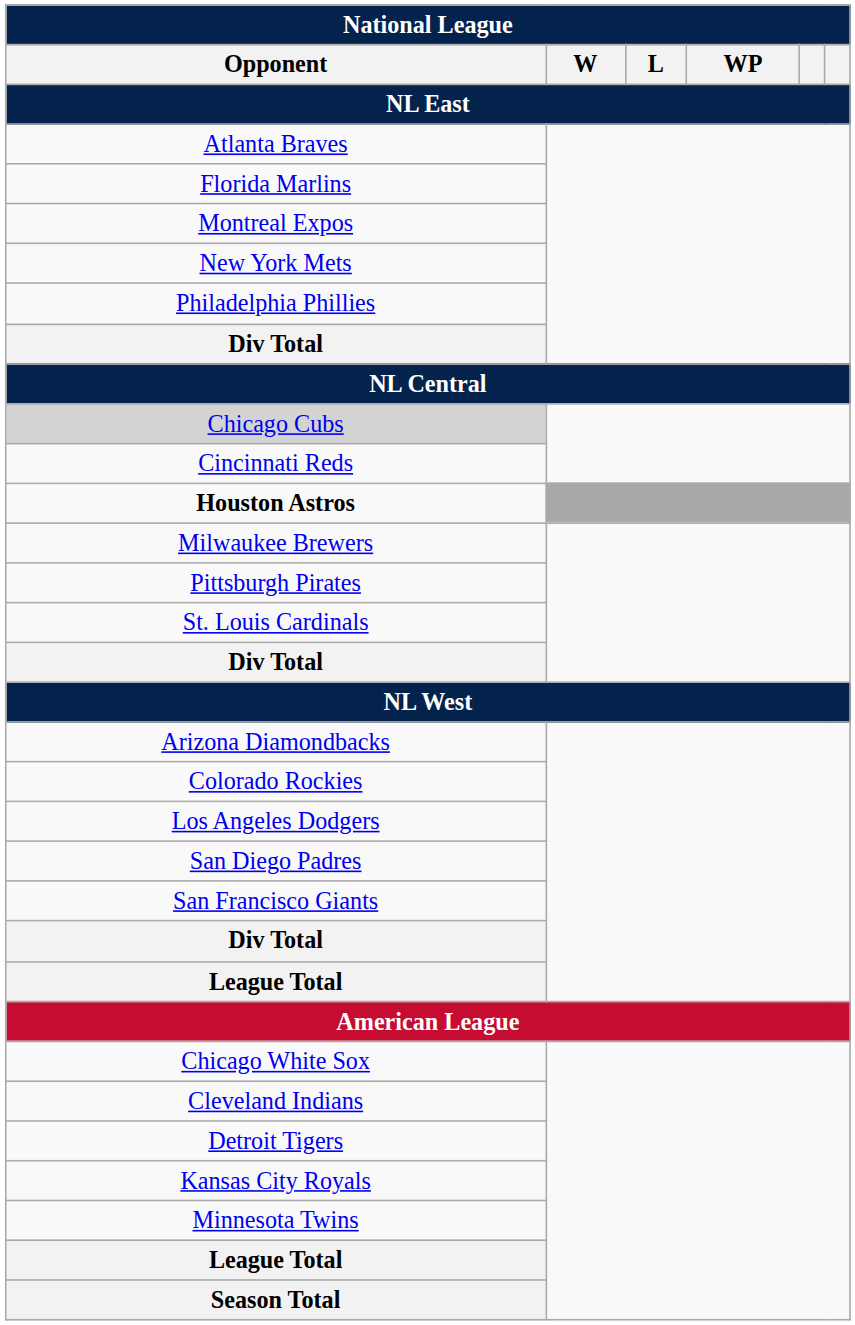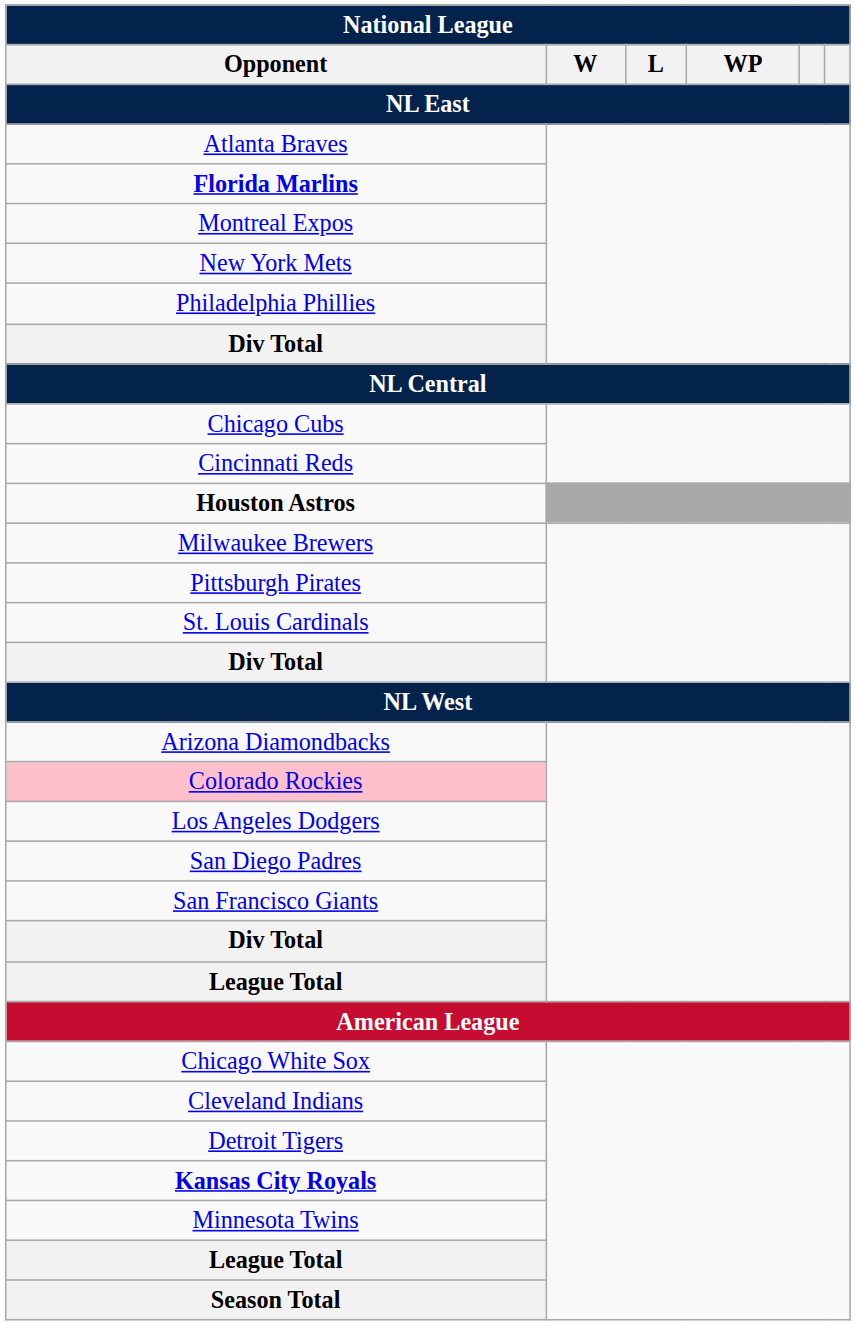Florida Marlins | Opponent: normal -> bold
Chicago Cubs | Opponent: lightgrey background -> no background
Colorado Rockies | Opponent: no background -> pink background
Kansas City Royals | Opponent: normal -> bold
